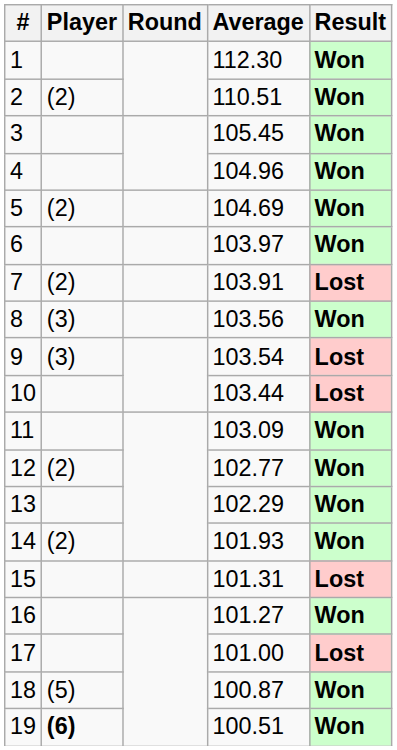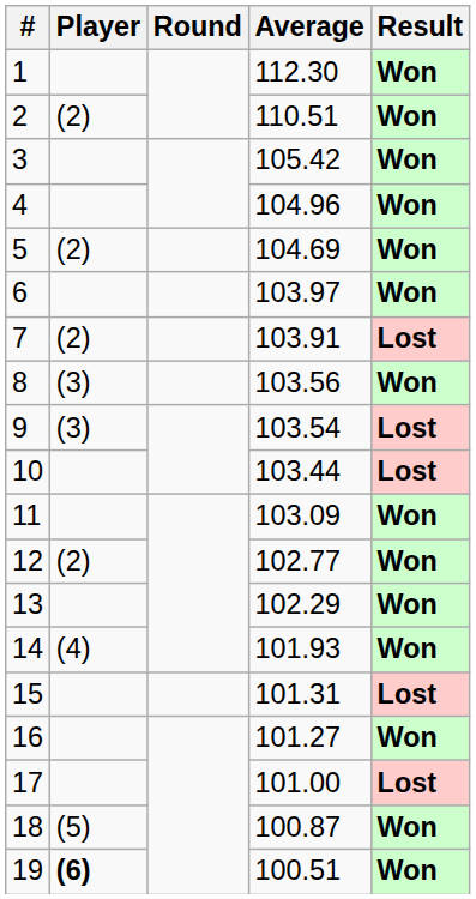3 | Average: 105.45 -> 105.42
14 | Player: (2) -> (4)
